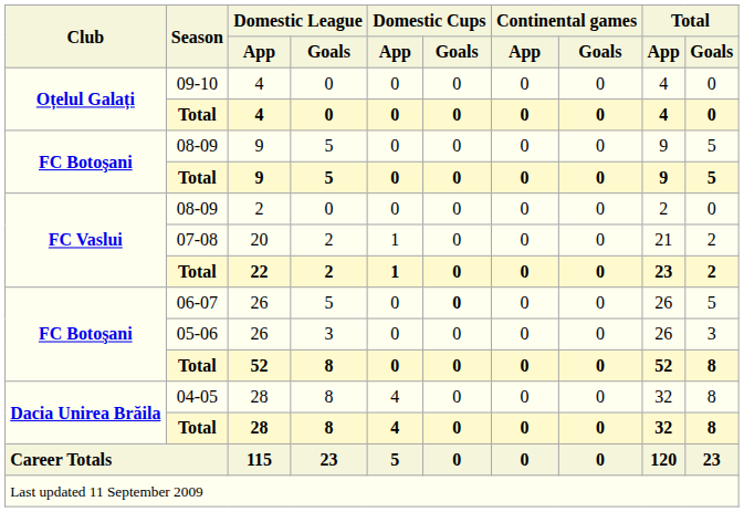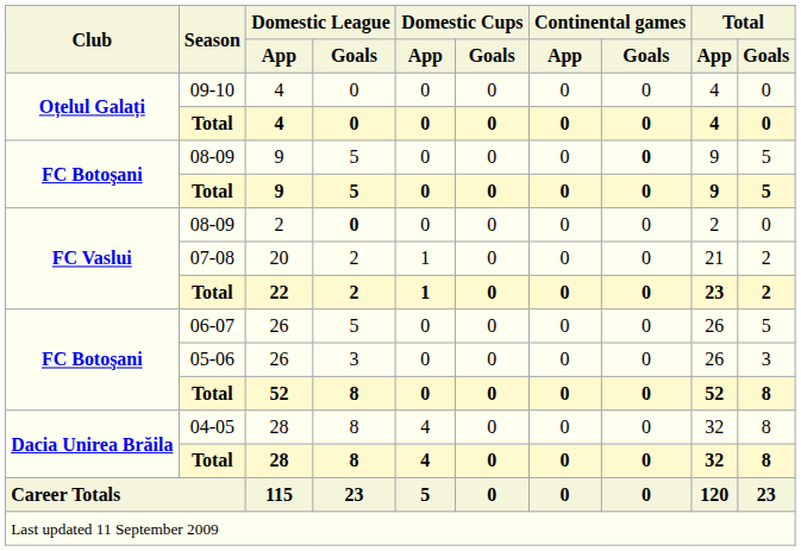08-09 / 9 | Continental games / Goals: normal -> bold
08-09 / 2 | Domestic League / Goals: normal -> bold
06-07 | Domestic Cups / Goals: bold -> normal
